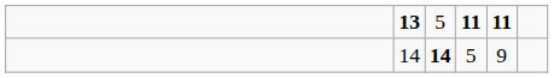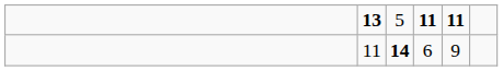row 2 | column 2: 14 -> 11
row 2 | column 4: 5 -> 6
